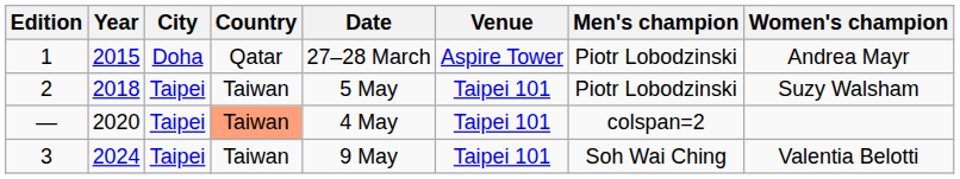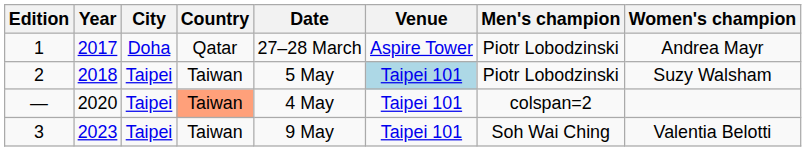1 | Year: 2015 -> 2017
2 | Venue: no background -> lightblue background
3 | Year: 2024 -> 2023
